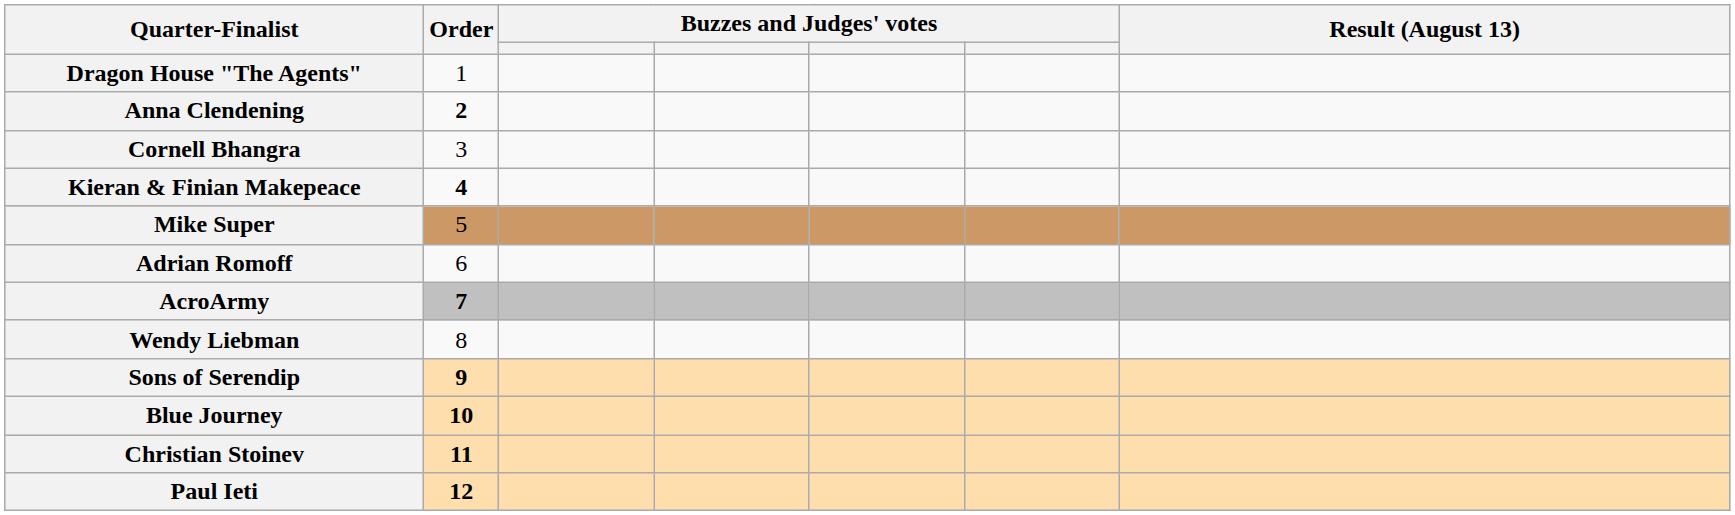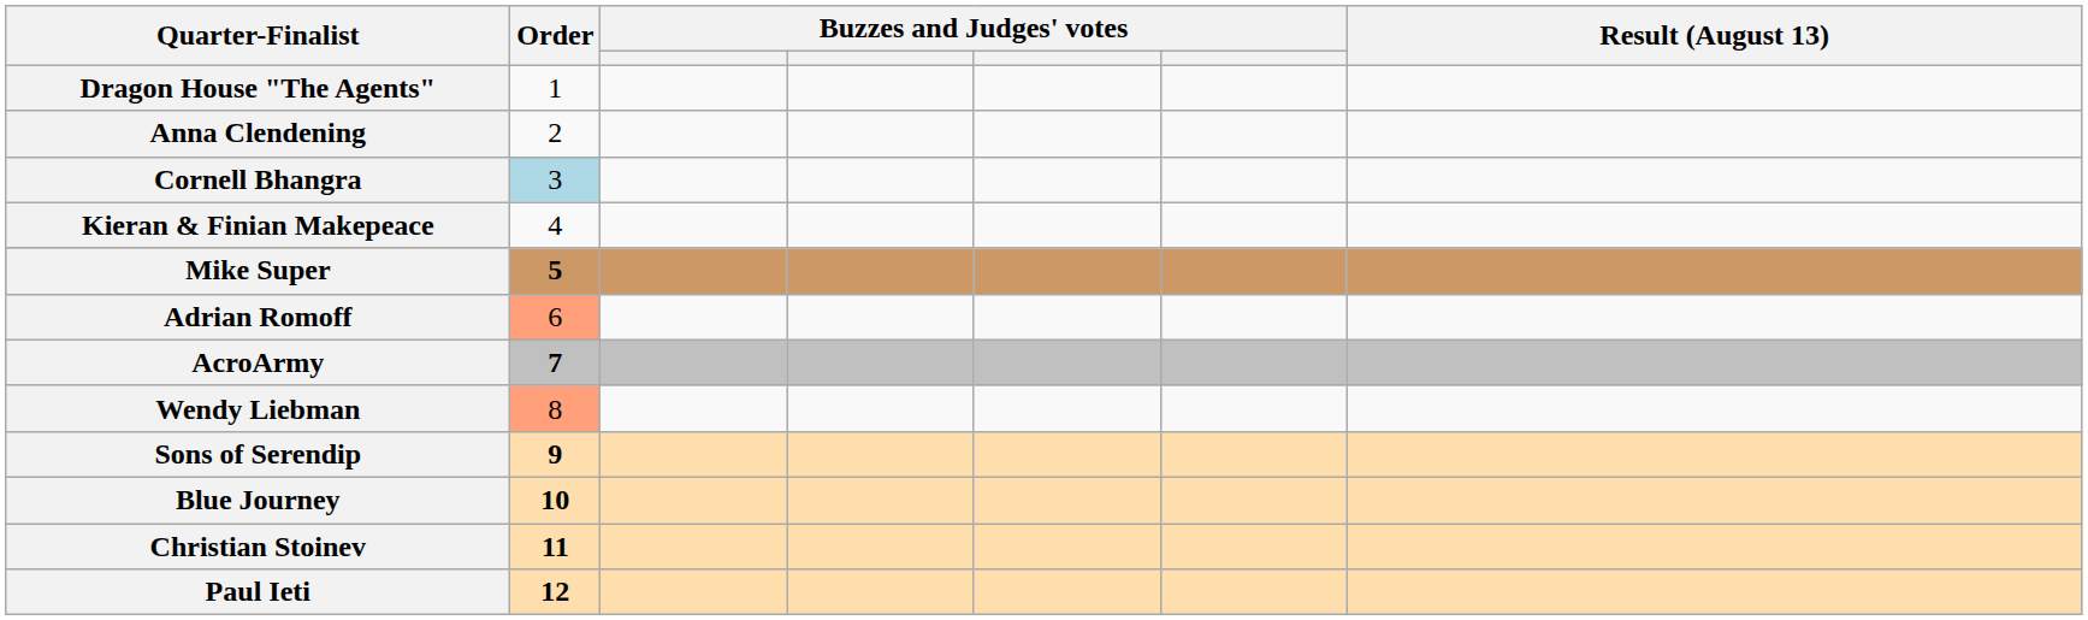Anna Clendening | Order: bold -> normal
Cornell Bhangra | Order: no background -> lightblue background
Kieran & Finian Makepeace | Order: bold -> normal
Mike Super | Order: normal -> bold
Adrian Romoff | Order: no background -> lightsalmon background
Wendy Liebman | Order: no background -> lightsalmon background
